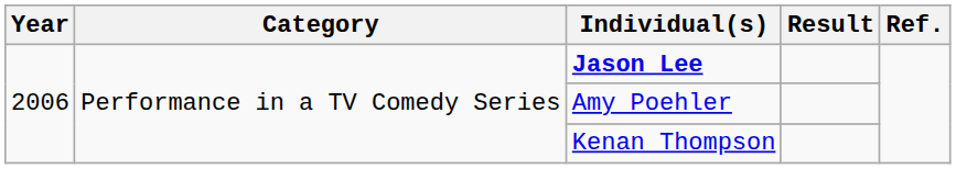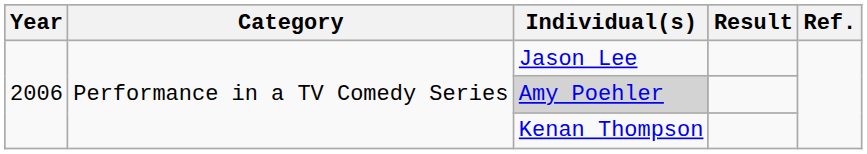Jason Lee | Individual(s): bold -> normal
Amy Poehler | Individual(s): no background -> lightgrey background
